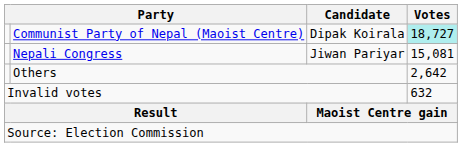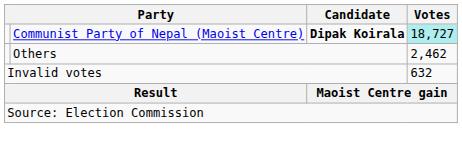Communist Party of Nepal (Maoist Centre) | Candidate: normal -> bold
- row: Nepali Congress | Jiwan Pariyar | 15,081
Others | Votes: 2,642 -> 2,462
